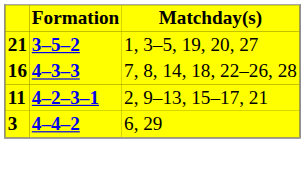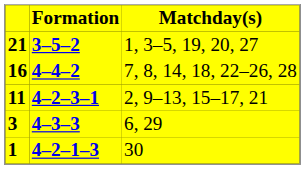16 | Formation: 4–3–3 -> 4–4–2
3 | Formation: 4–4–2 -> 4–3–3
+ row: 1 | 4–2–1–3 | 30
